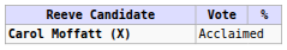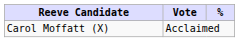Carol Moffatt (X) | Reeve Candidate: bold -> normal
